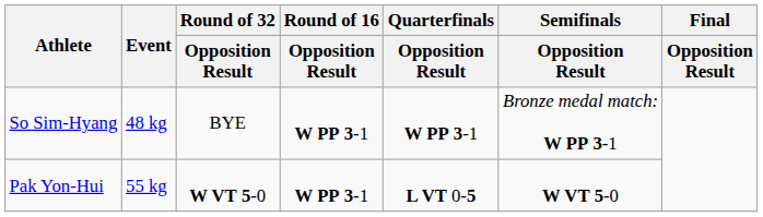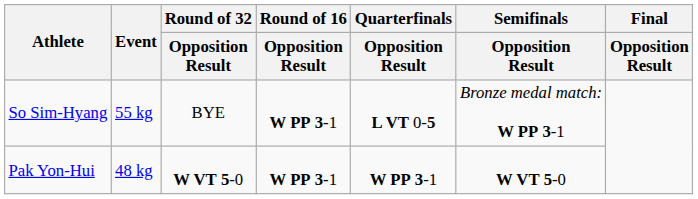So Sim-Hyang | Event: 48 kg -> 55 kg
So Sim-Hyang | Quarterfinals / Opposition Result: W PP 3-1 -> L VT 0-5
Pak Yon-Hui | Event: 55 kg -> 48 kg
Pak Yon-Hui | Quarterfinals / Opposition Result: L VT 0-5 -> W PP 3-1
